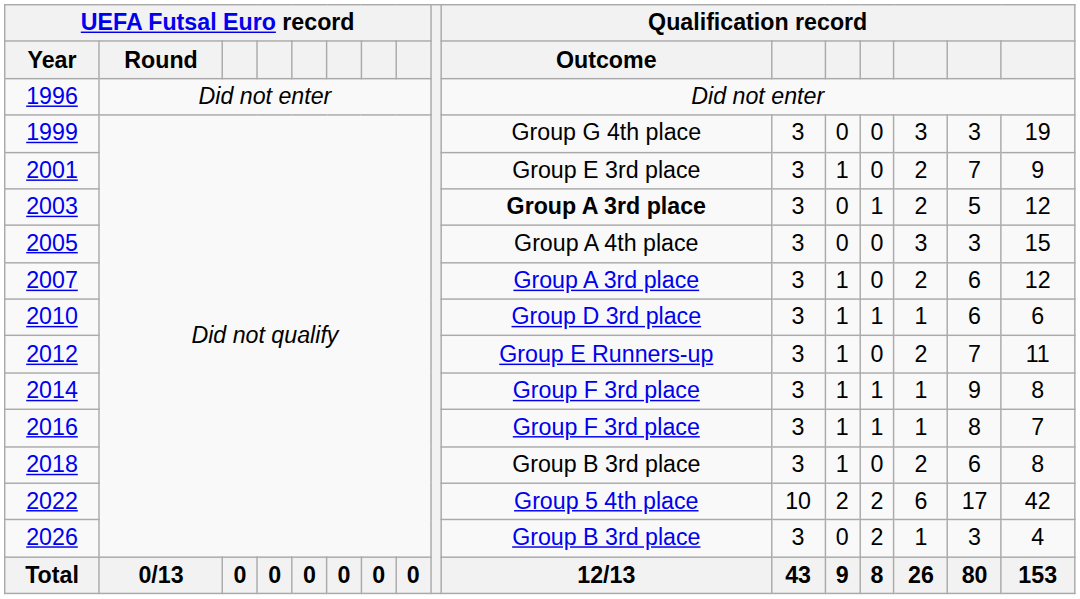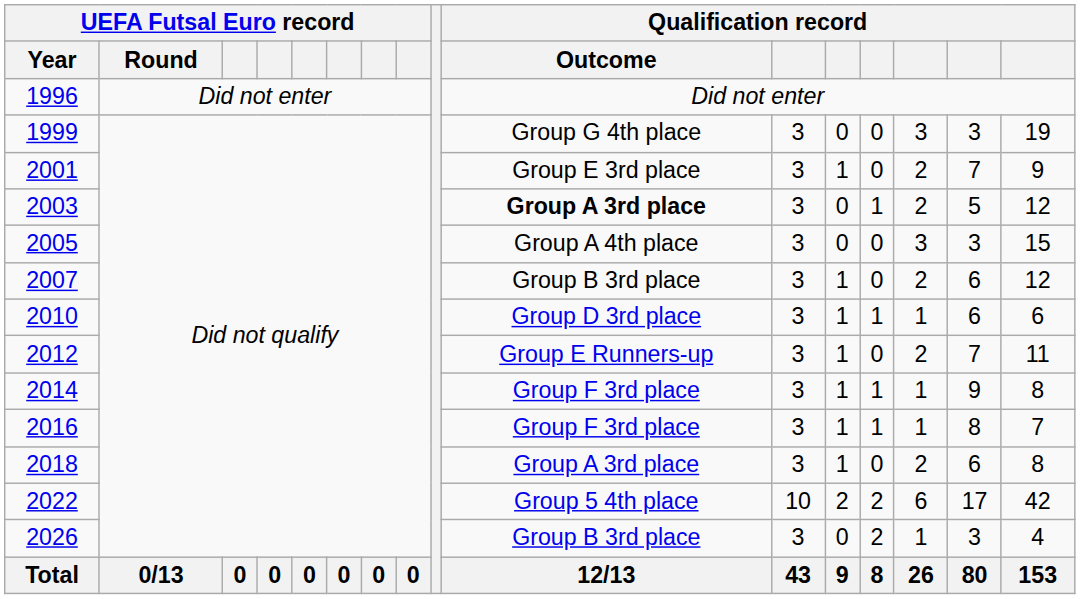2007 | Qualification record / Outcome: Group A 3rd place -> Group B 3rd place
2018 | Qualification record / Outcome: Group B 3rd place -> Group A 3rd place
